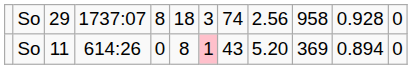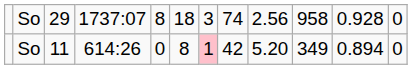row 2 | column 8: 43 -> 42
row 2 | column 10: 369 -> 349
